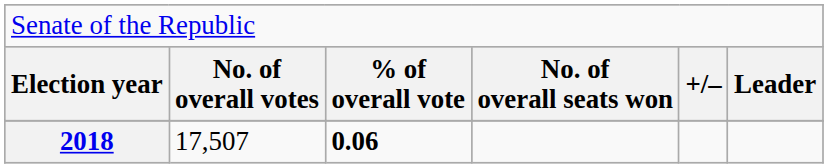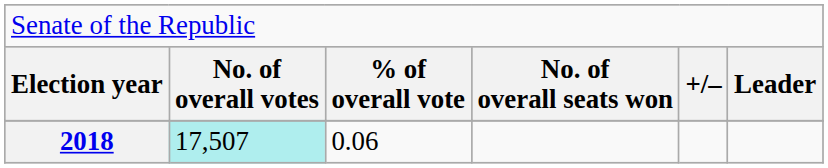2018 | column 2: no background -> paleturquoise background
2018 | column 3: bold -> normal
